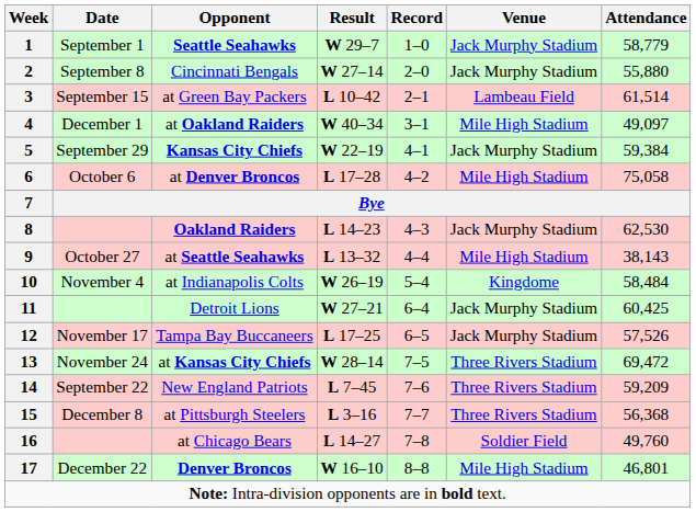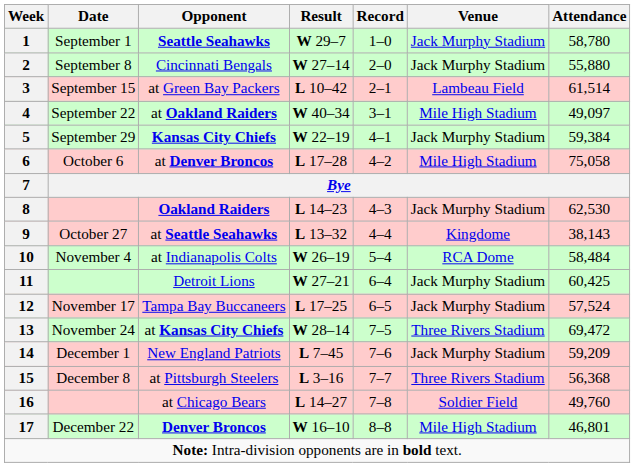1 | Attendance: 58,779 -> 58,780
4 | Date: December 1 -> September 22
9 | Venue: Mile High Stadium -> Kingdome
10 | Venue: Kingdome -> RCA Dome
12 | Attendance: 57,526 -> 57,524
14 | Date: September 22 -> December 1
14 | Venue: Three Rivers Stadium -> Jack Murphy Stadium
